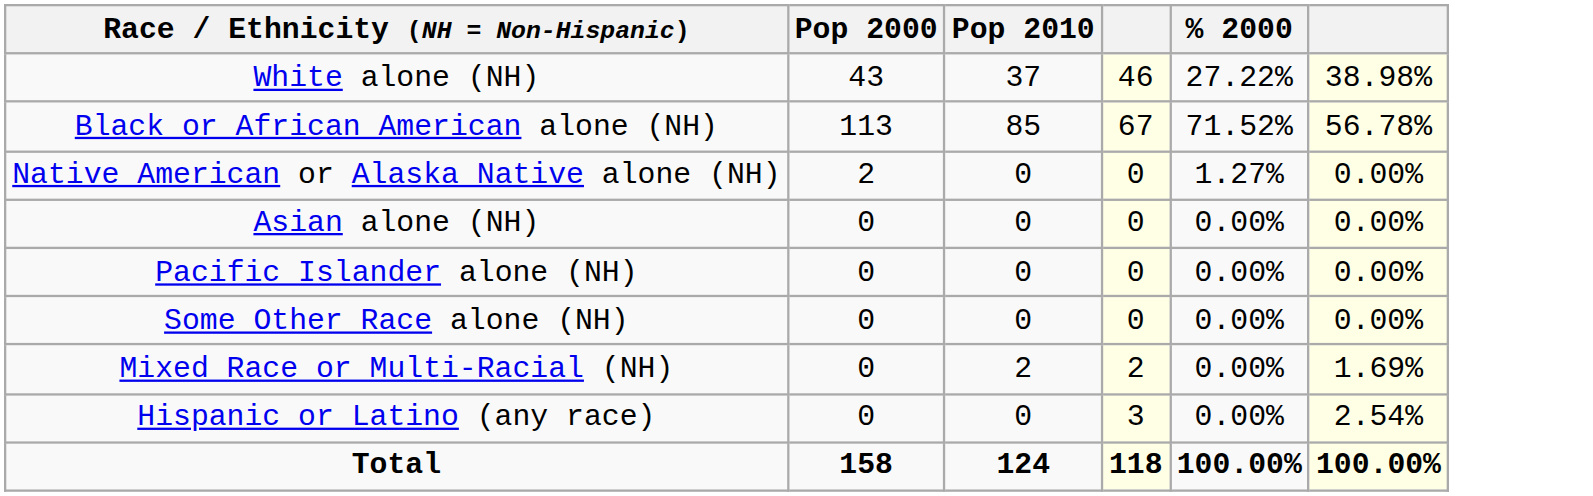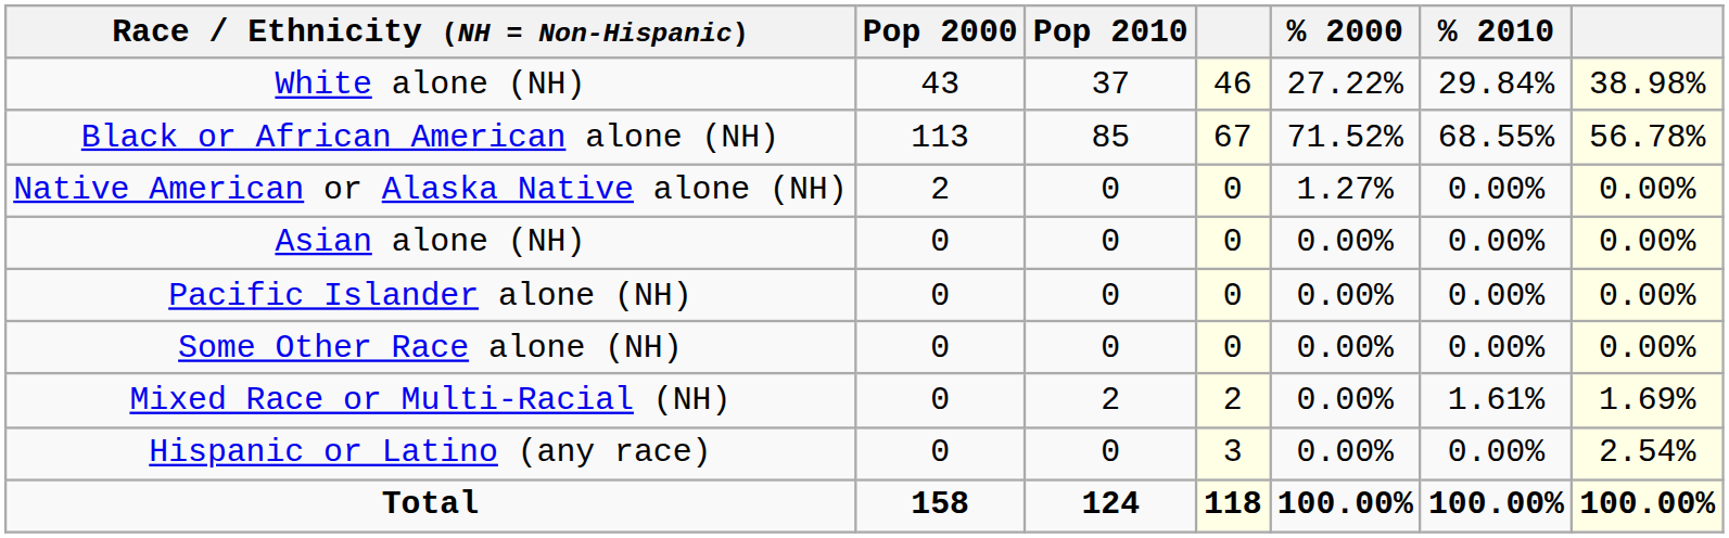+ column: % 2010 | 29.84% | 68.55% | 0.00% | 0.00% | 0.00% | 0.00% | 1.61% | 0.00% | 100.00%
